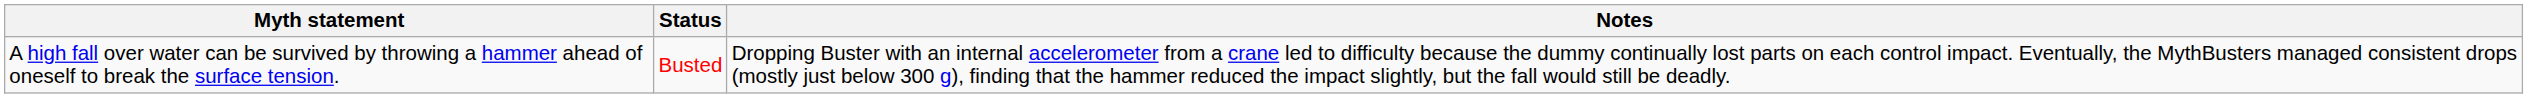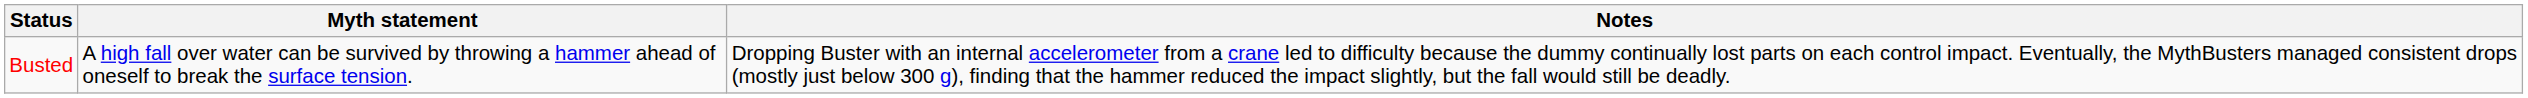columns swapped: Myth statement <-> Status
